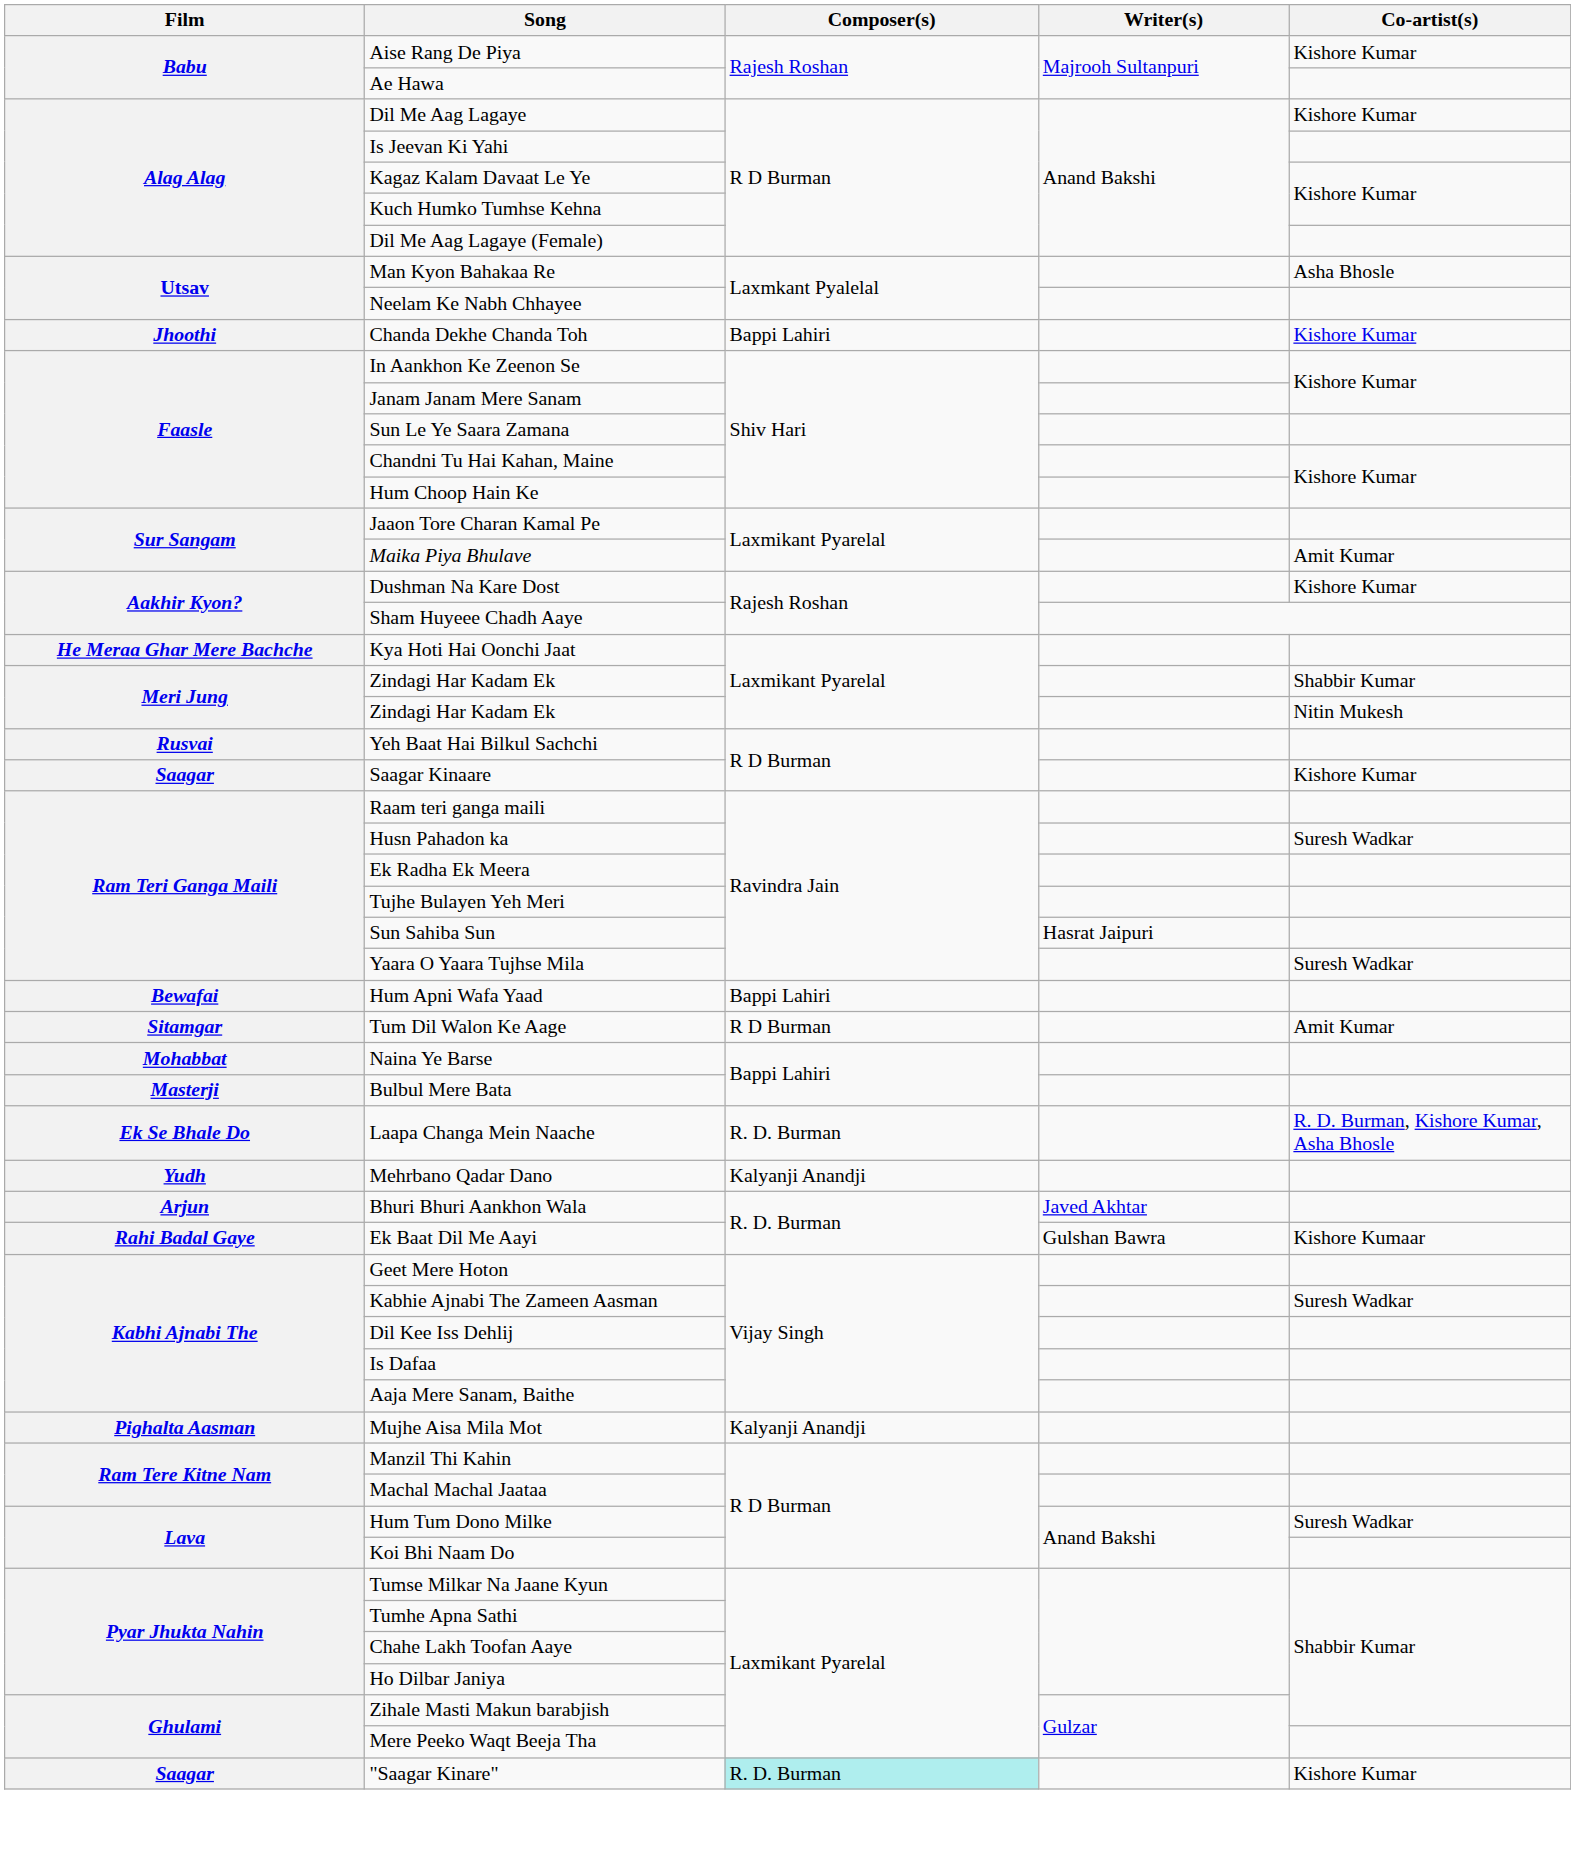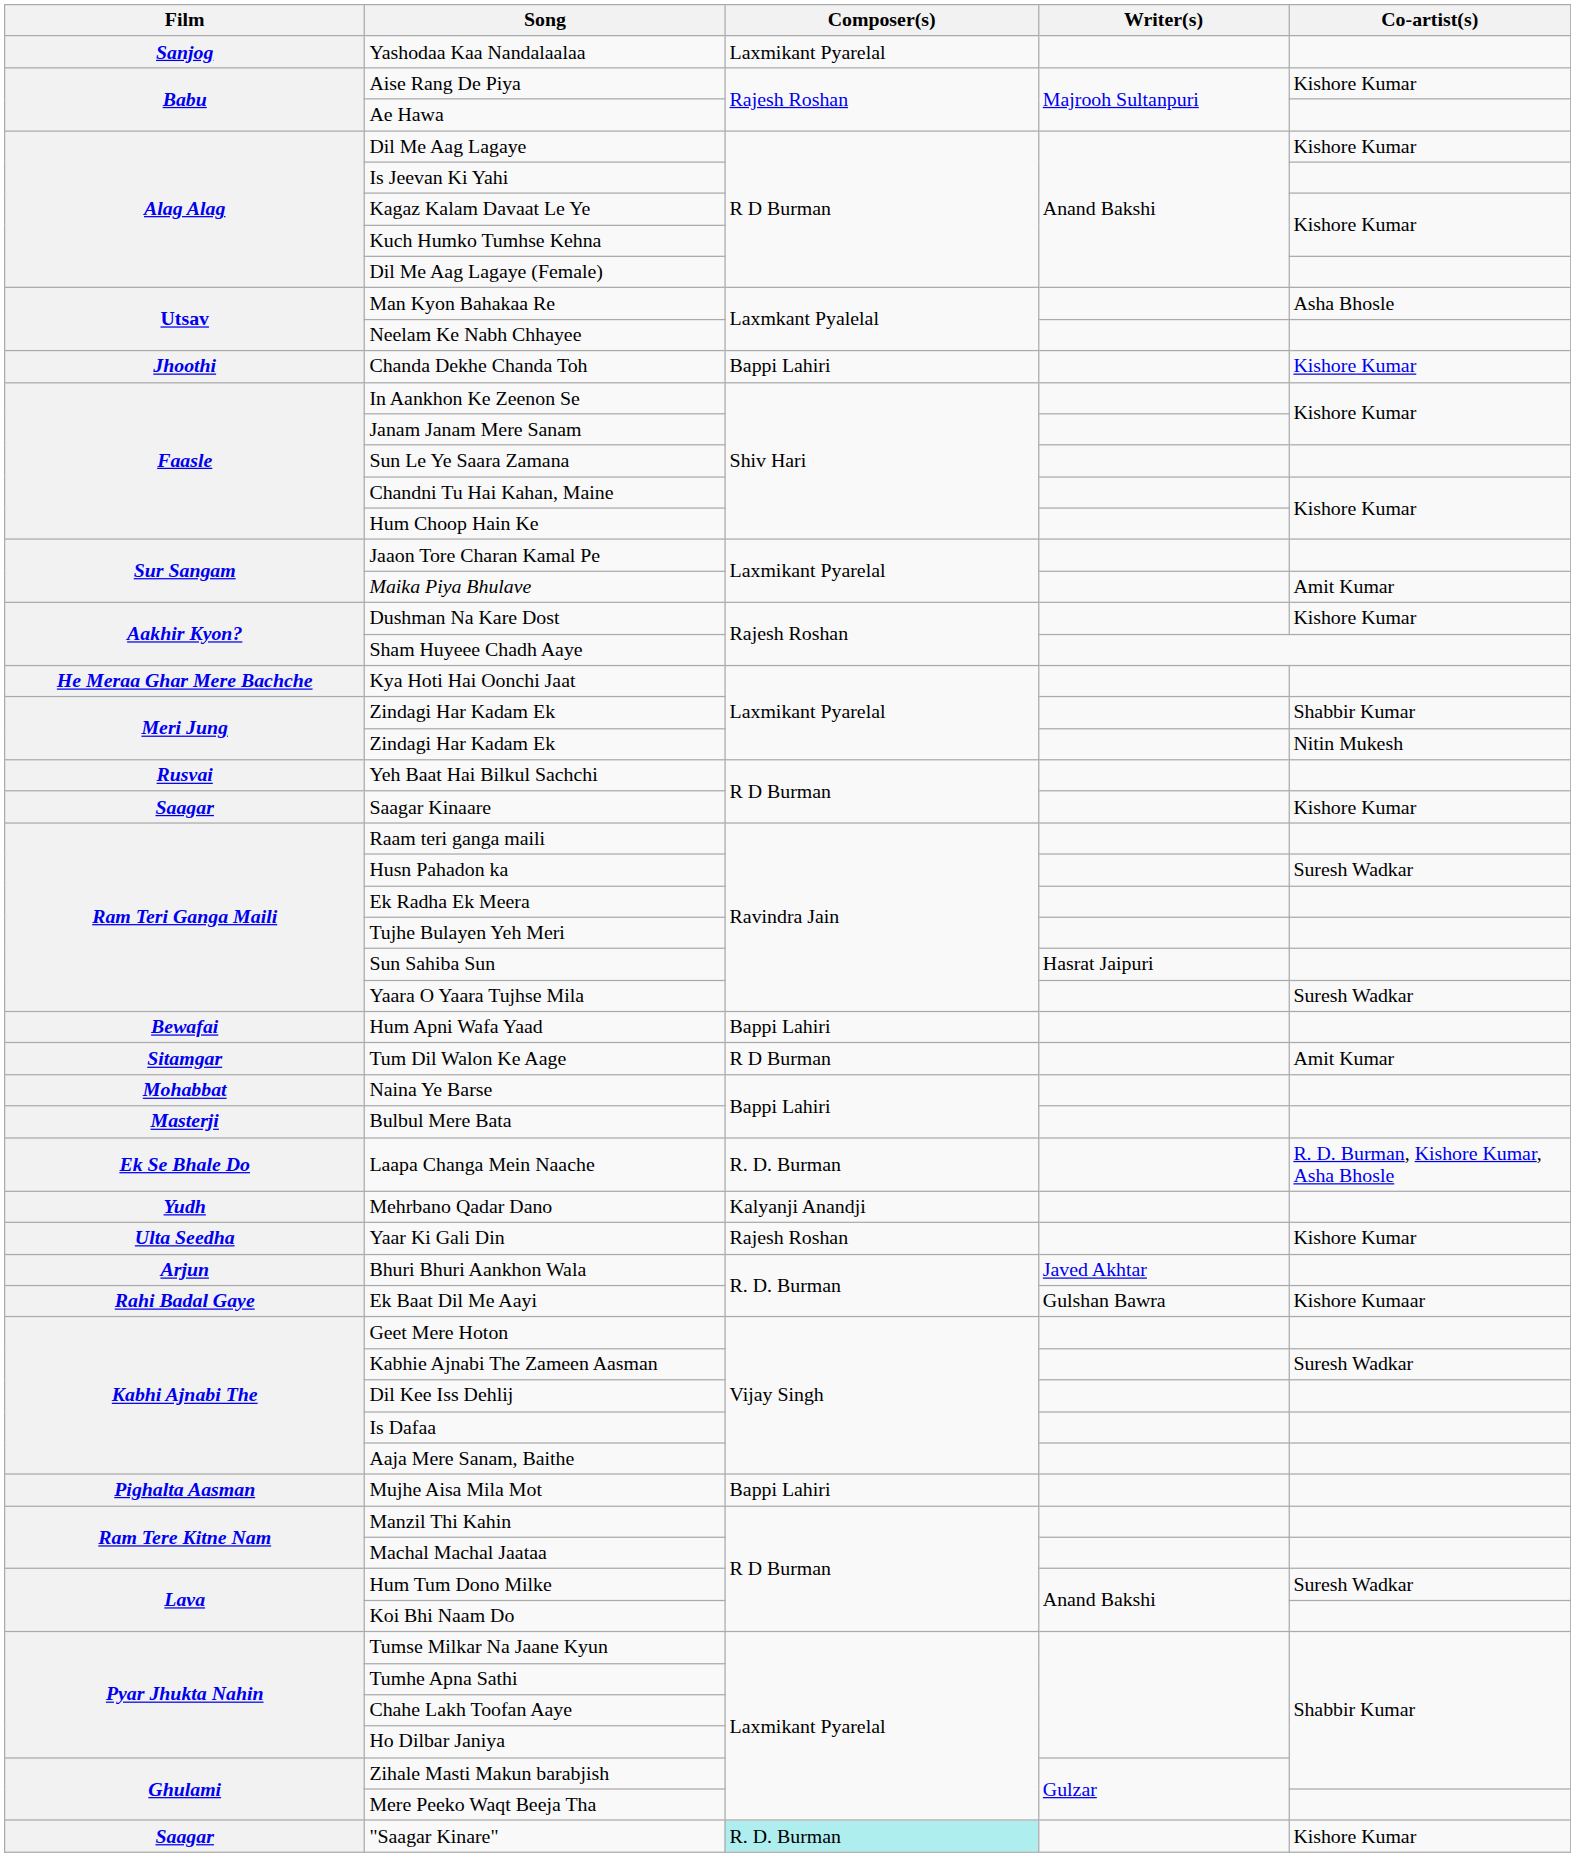+ row: Sanjog | Yashodaa Kaa Nandalaalaa | Laxmikant Pyarelal
+ row: Ulta Seedha | Yaar Ki Gali Din | Rajesh Roshan | Kishore Kumar
Mujhe Aisa Mila Mot | Composer(s): Kalyanji Anandji -> Bappi Lahiri
